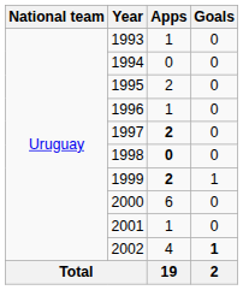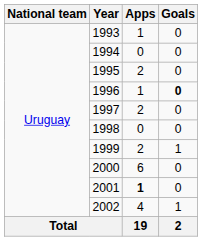1996 | Goals: normal -> bold
1997 | Apps: bold -> normal
1998 | Apps: bold -> normal
1999 | Apps: bold -> normal
2001 | Apps: normal -> bold
2002 | Goals: bold -> normal
